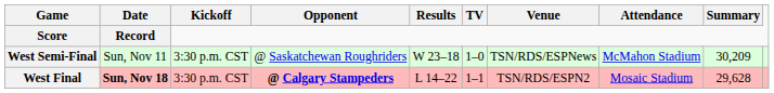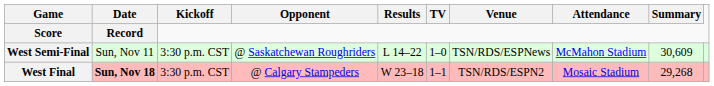West Semi-Final | Results: W 23–18 -> L 14–22
West Semi-Final | Summary: 30,209 -> 30,609
West Final | Opponent: bold -> normal
West Final | Results: L 14–22 -> W 23–18
West Final | Summary: 29,628 -> 29,268
